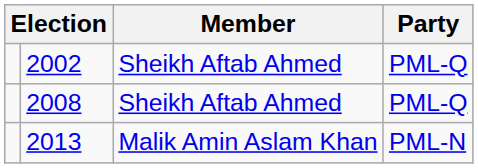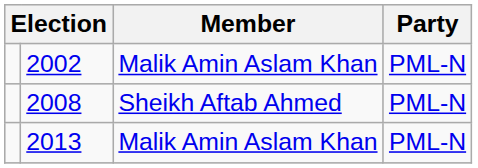2002 | Member: Sheikh Aftab Ahmed -> Malik Amin Aslam Khan
2002 | Party: PML-Q -> PML-N
2008 | Party: PML-Q -> PML-N
